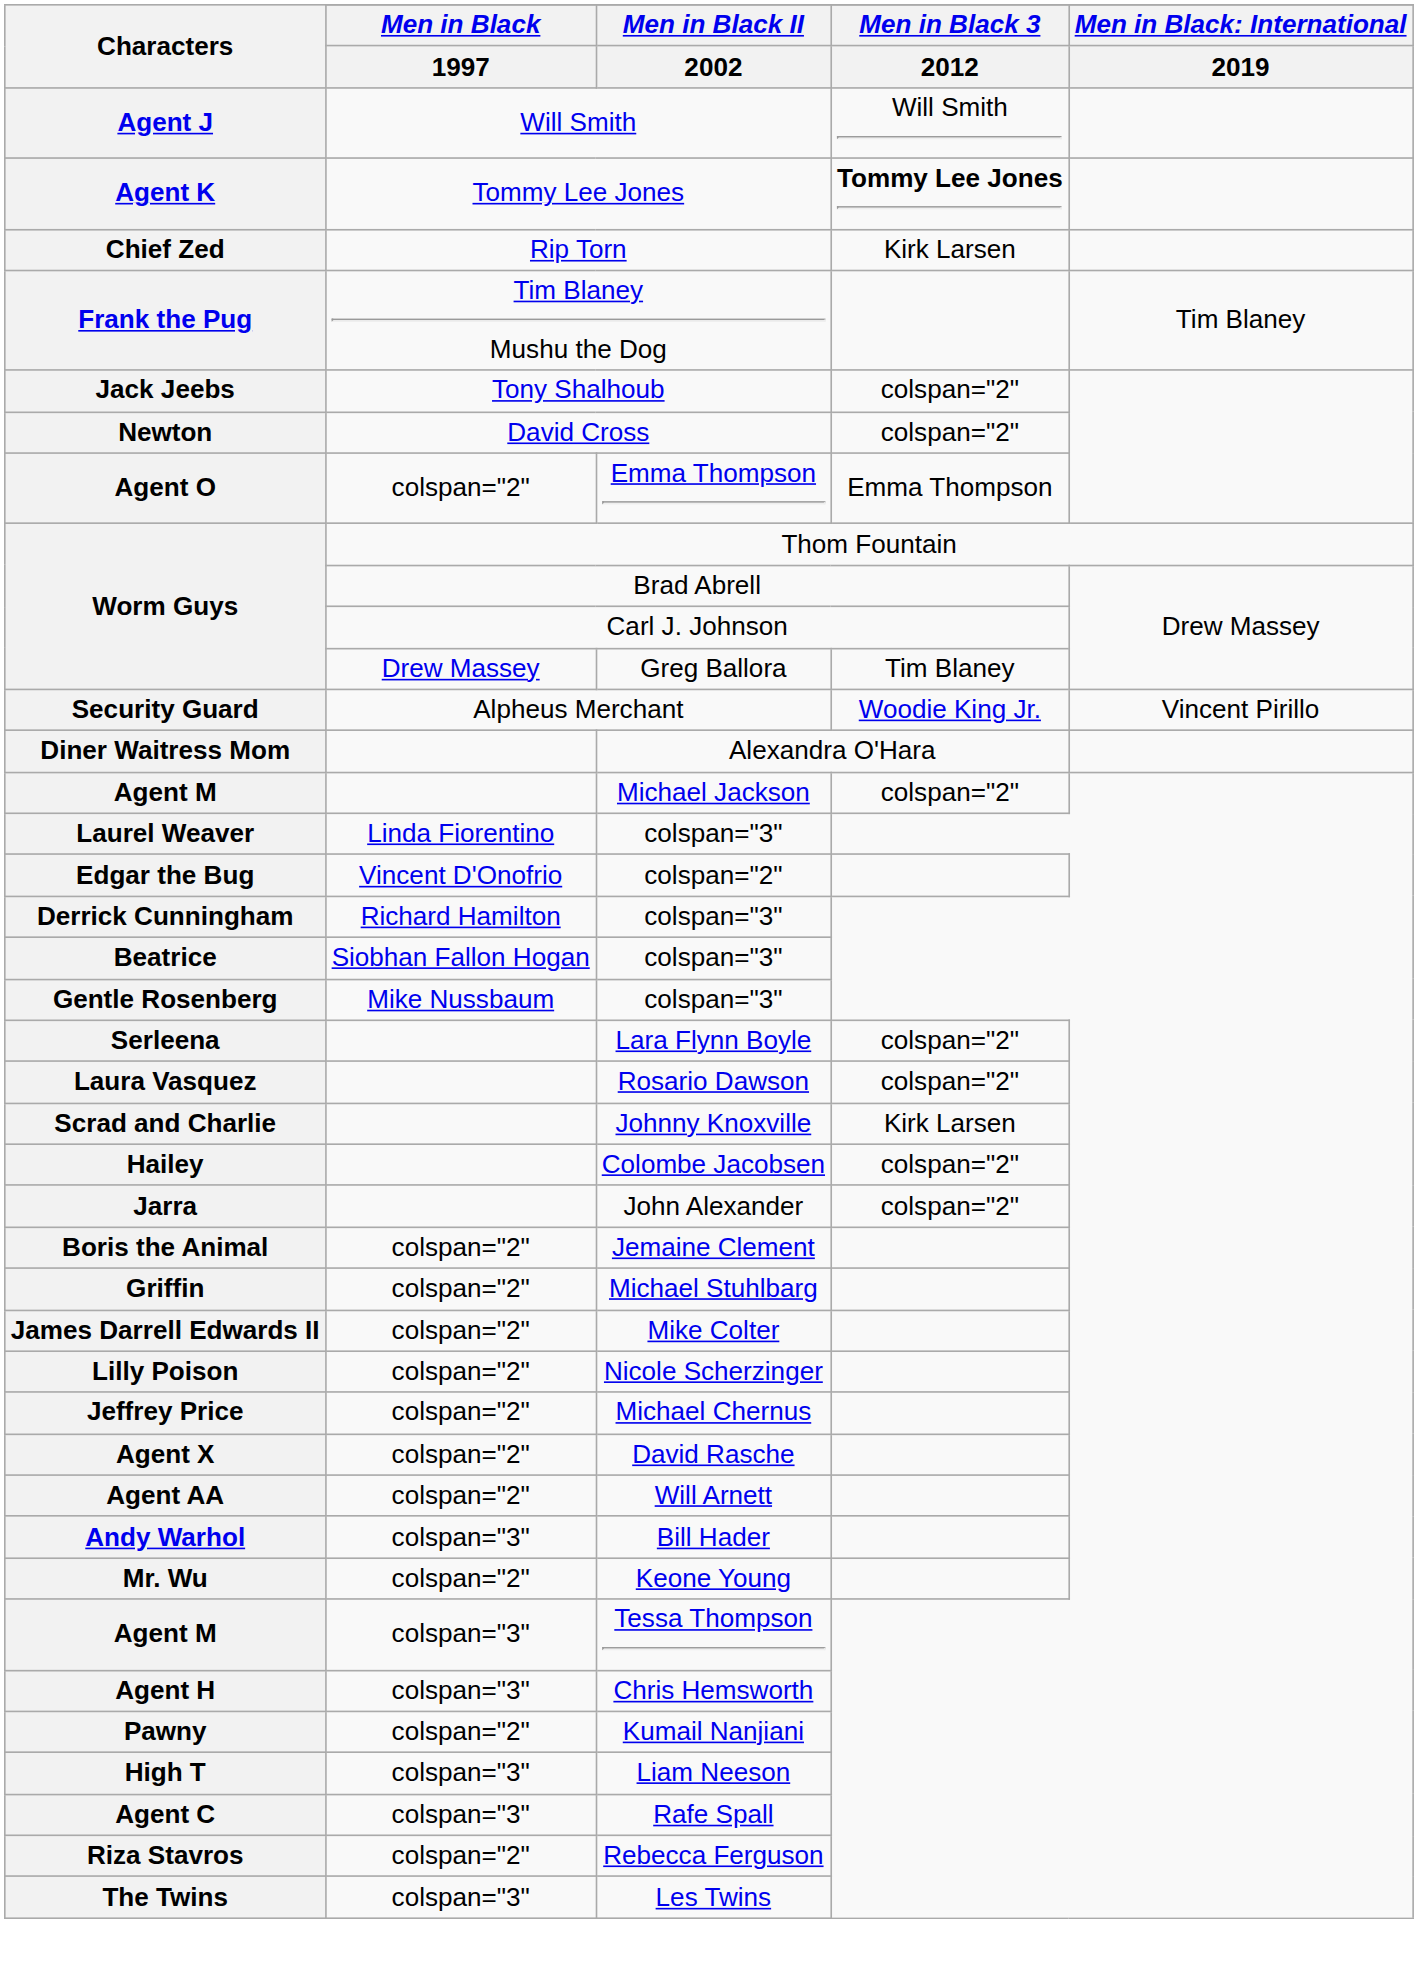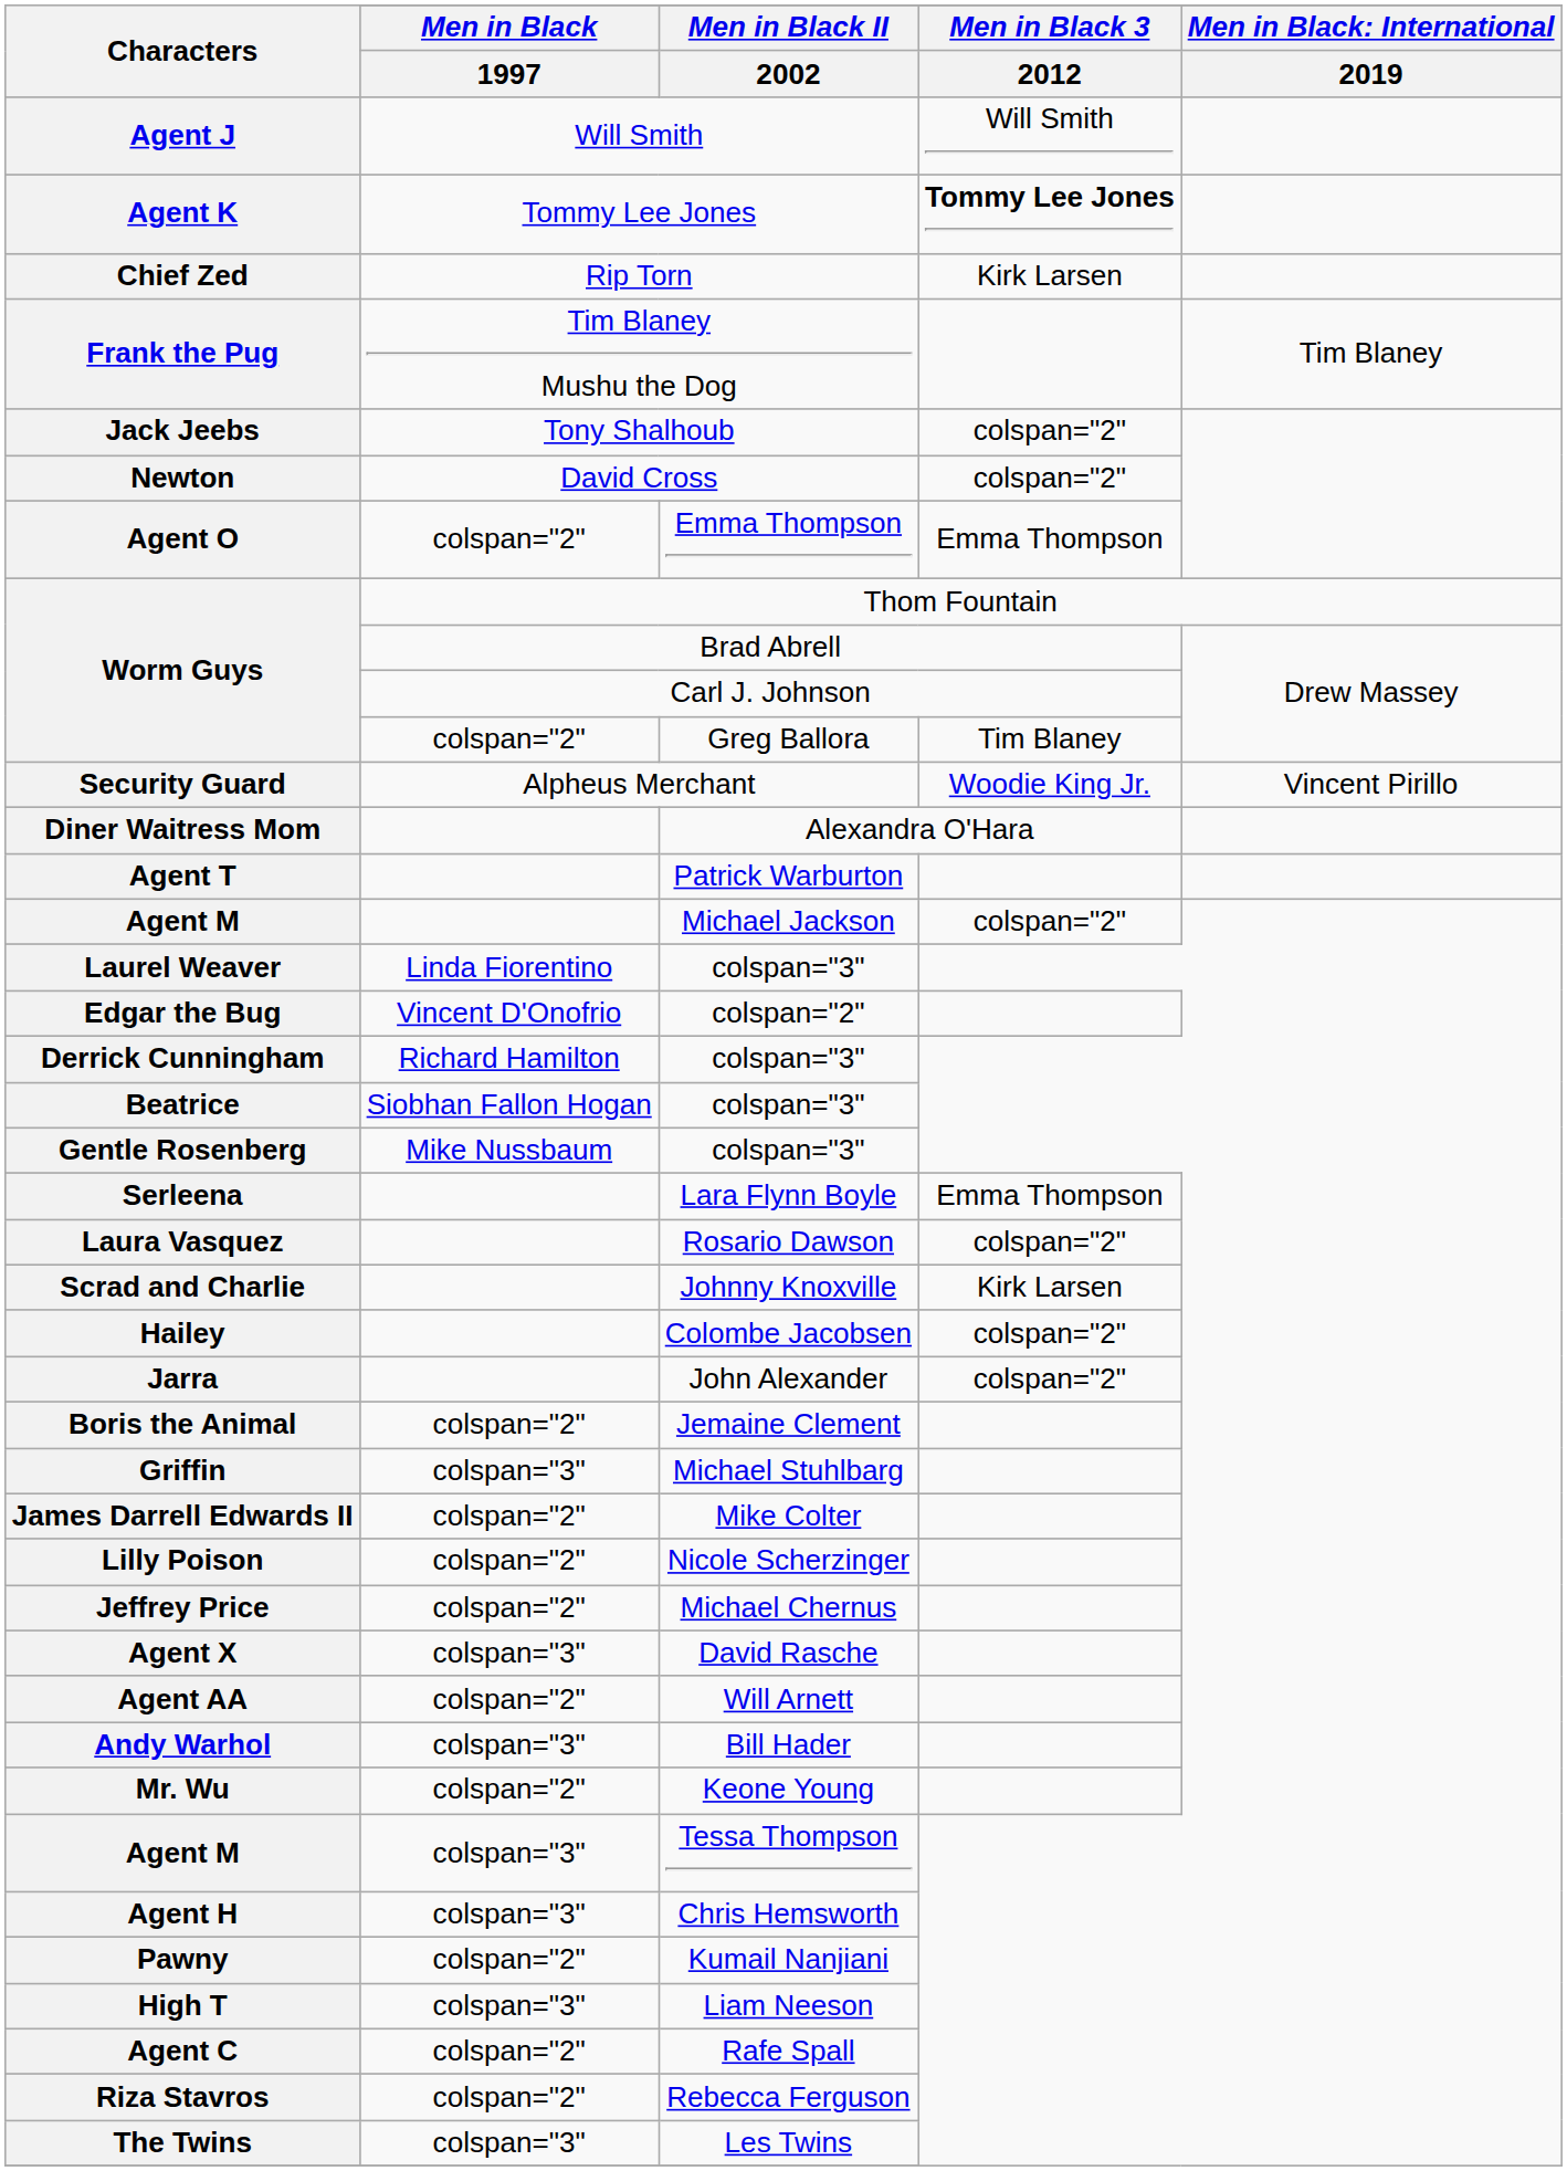Worm Guys / Greg Ballora | Men in Black / 1997: Drew Massey -> colspan="2"
+ row: Agent T | Patrick Warburton
Serleena | Men in Black 3 / 2012: colspan="2" -> Emma Thompson
Griffin | Men in Black / 1997: colspan="2" -> colspan="3"
Agent X | Men in Black / 1997: colspan="2" -> colspan="3"
Agent C | Men in Black / 1997: colspan="3" -> colspan="2"
